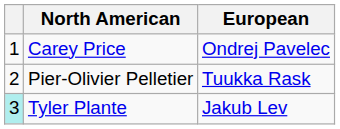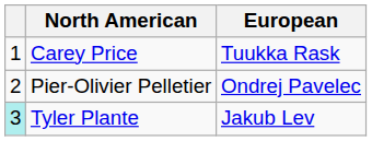Carey Price | European: Ondrej Pavelec -> Tuukka Rask
Pier-Olivier Pelletier | European: Tuukka Rask -> Ondrej Pavelec
